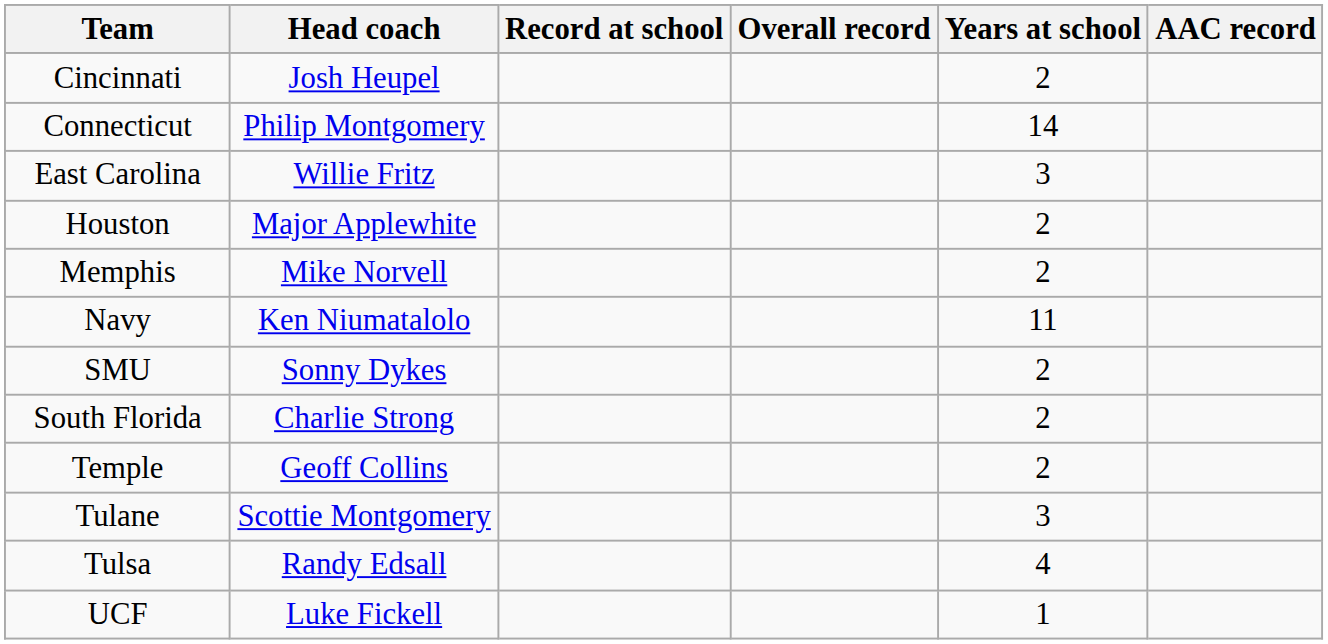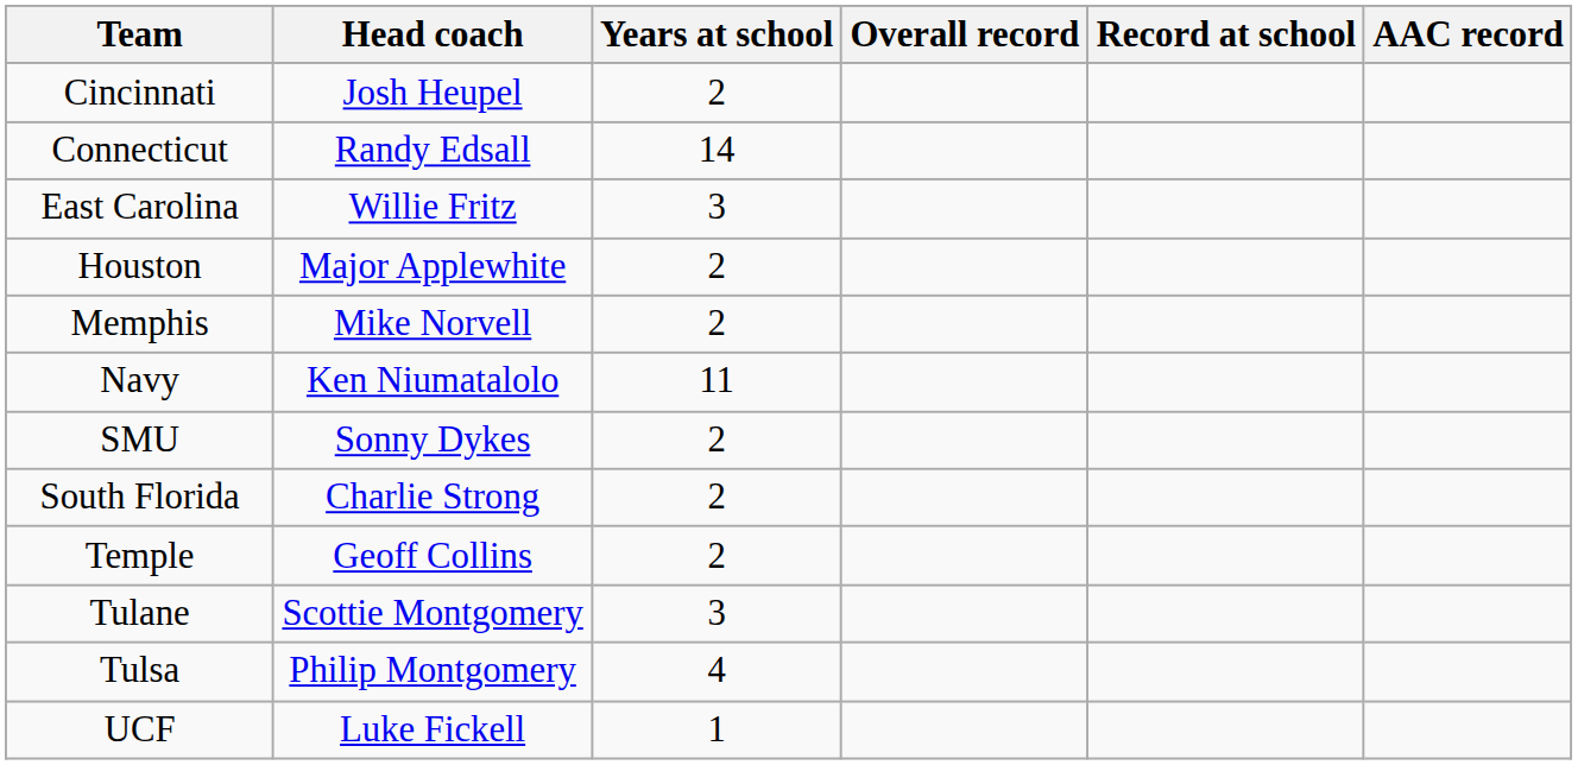columns swapped: Years at school <-> Record at school
Connecticut | Head coach: Philip Montgomery -> Randy Edsall
Tulsa | Head coach: Randy Edsall -> Philip Montgomery
